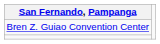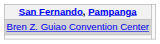Bren Z. Guiao Convention Center | San Fernando, Pampanga: no background -> lightgrey background
